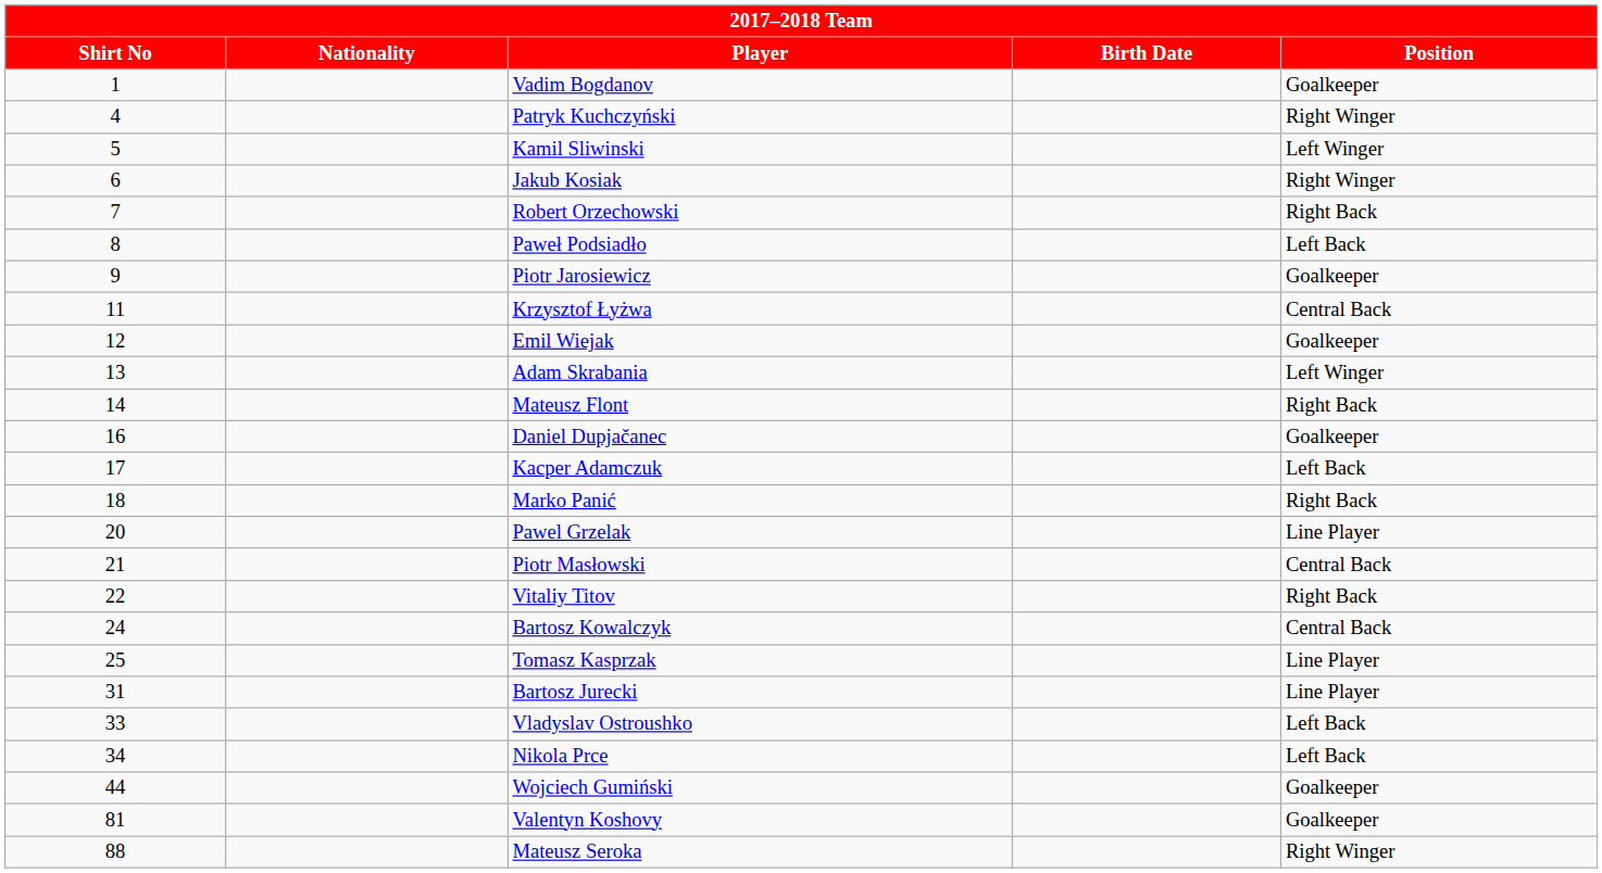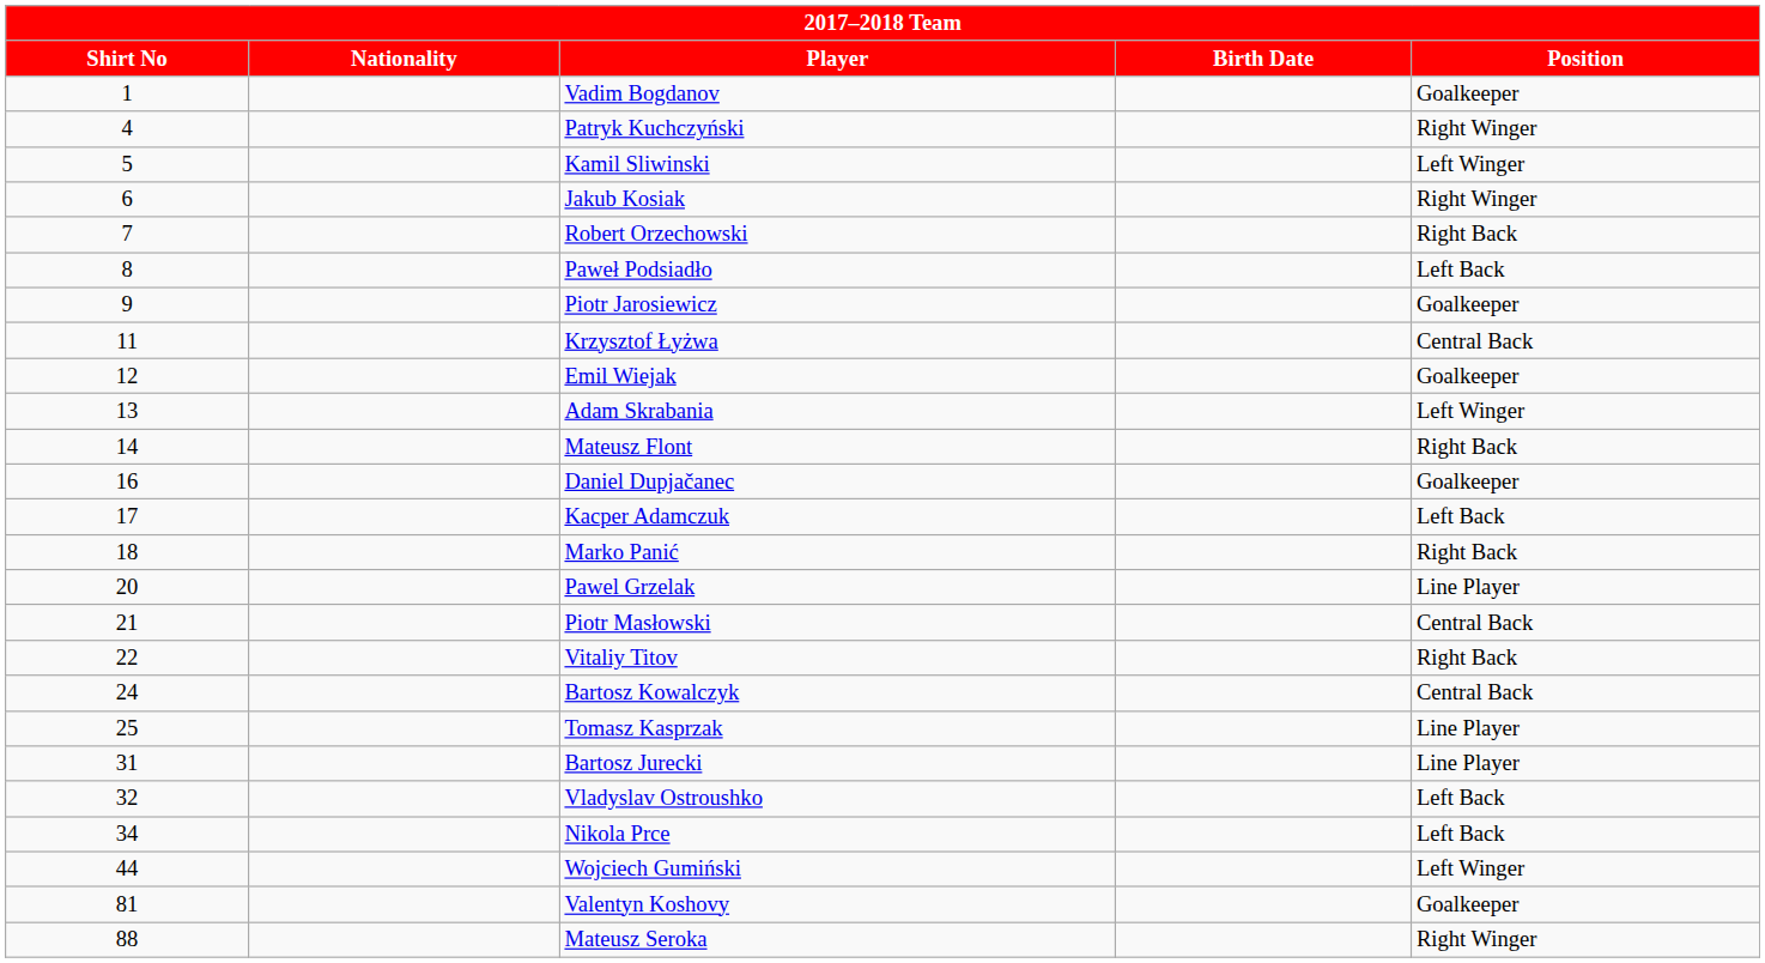Vladyslav Ostroushko | Shirt No: 33 -> 32
Wojciech Gumiński | Position: Goalkeeper -> Left Winger
